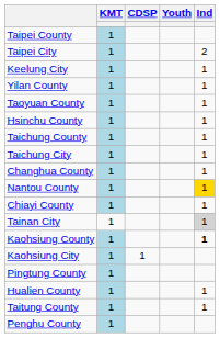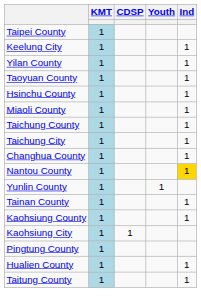- row: Taipei City | 1 | 2
+ row: Miaoli County | 1 | 1
+ row: Yunlin County | 1 | 1
- row: Chiayi County | 1 | 1
+ row: Tainan County | 1 | 1
- row: Tainan City | 1 | 1
Kaohsiung County | Ind: bold -> normal
- row: Penghu County | 1
